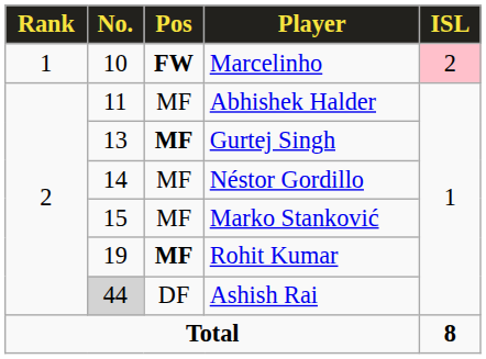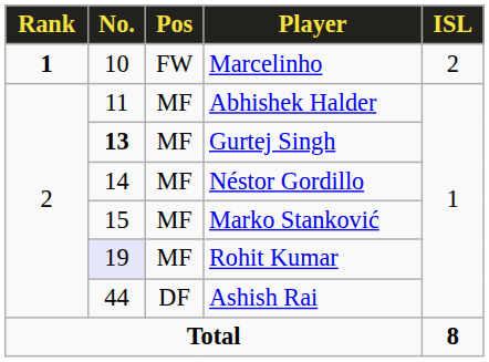Marcelinho | Rank: normal -> bold
Marcelinho | Pos: bold -> normal
Marcelinho | ISL: pink background -> no background
Gurtej Singh | No.: normal -> bold
Gurtej Singh | Pos: bold -> normal
Rohit Kumar | No.: no background -> lavender background
Rohit Kumar | Pos: bold -> normal
Ashish Rai | No.: lightgrey background -> no background
